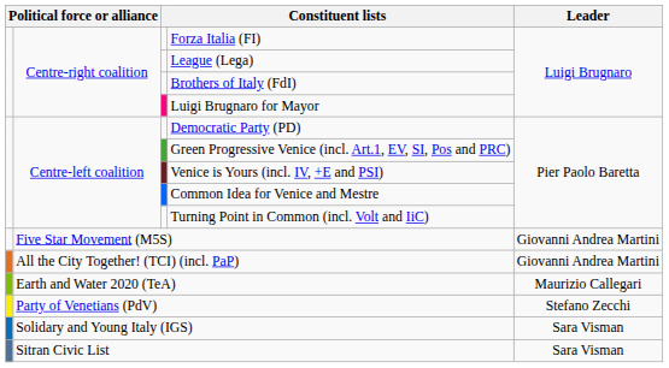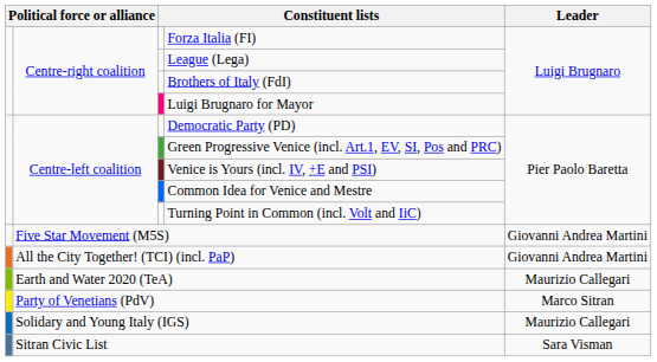Party of Venetians (PdV) | Leader: Stefano Zecchi -> Marco Sitran
Solidary and Young Italy (IGS) | Leader: Sara Visman -> Maurizio Callegari
